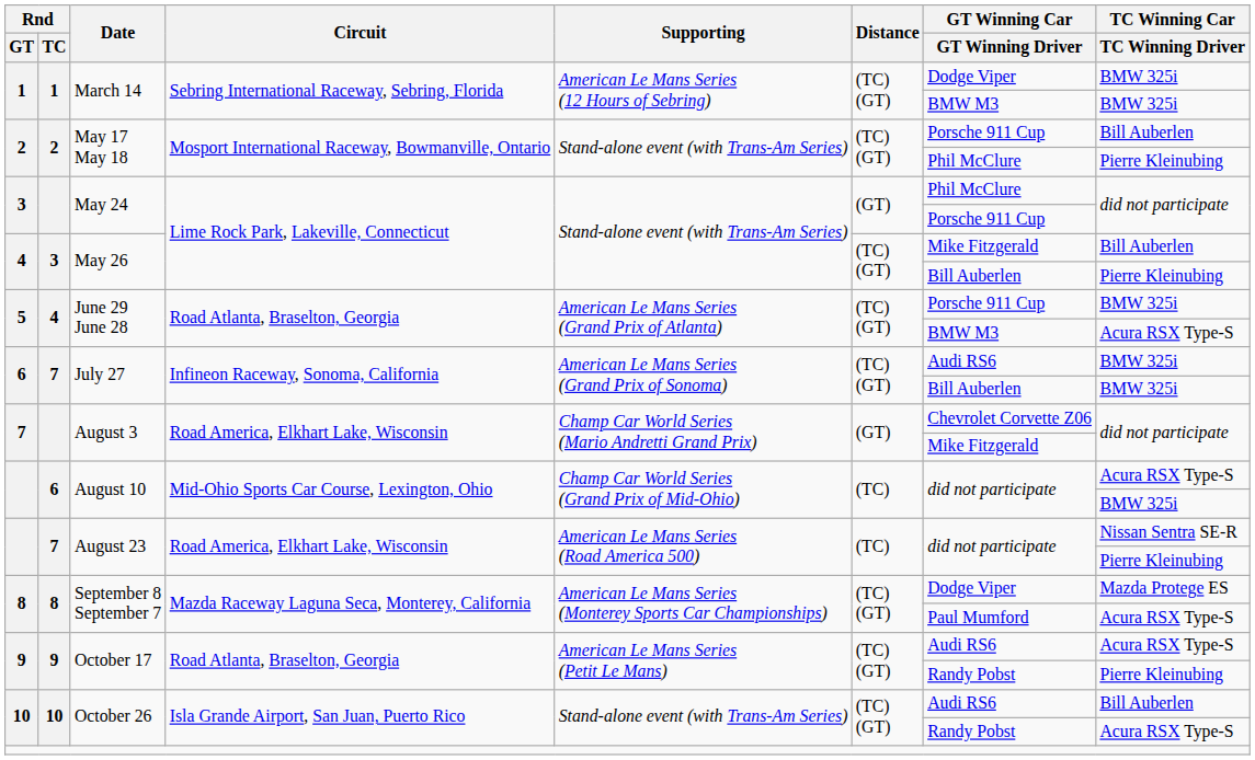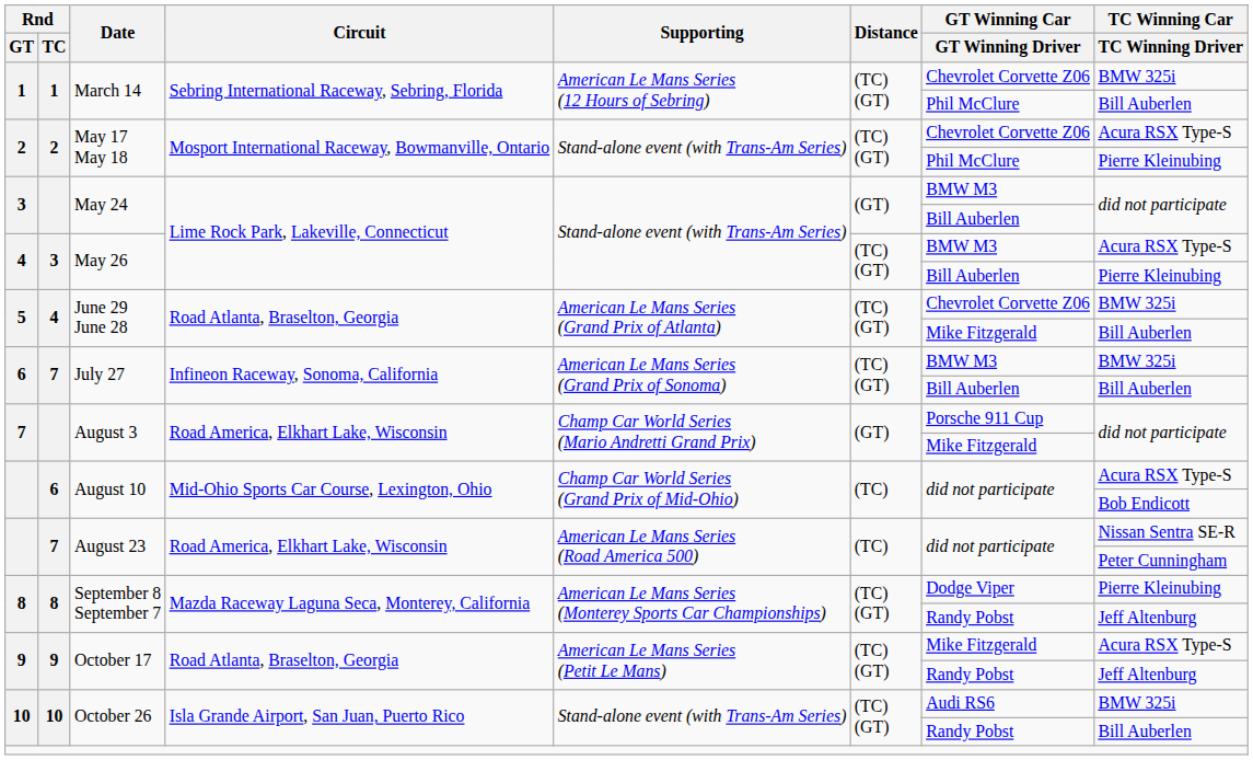row 3 | GT Winning Car / GT Winning Driver: Dodge Viper -> Chevrolet Corvette Z06
row 4 | GT Winning Car / GT Winning Driver: BMW M3 -> Phil McClure
row 4 | TC Winning Car / TC Winning Driver: BMW 325i -> Bill Auberlen
row 5 | GT Winning Car / GT Winning Driver: Porsche 911 Cup -> Chevrolet Corvette Z06
row 5 | TC Winning Car / TC Winning Driver: Bill Auberlen -> Acura RSX Type-S
row 7 | GT Winning Car / GT Winning Driver: Phil McClure -> BMW M3
row 8 | GT Winning Car / GT Winning Driver: Porsche 911 Cup -> Bill Auberlen
row 9 | GT Winning Car / GT Winning Driver: Mike Fitzgerald -> BMW M3
row 9 | TC Winning Car / TC Winning Driver: Bill Auberlen -> Acura RSX Type-S
row 11 | GT Winning Car / GT Winning Driver: Porsche 911 Cup -> Chevrolet Corvette Z06
row 12 | GT Winning Car / GT Winning Driver: BMW M3 -> Mike Fitzgerald
row 12 | TC Winning Car / TC Winning Driver: Acura RSX Type-S -> Bill Auberlen
row 13 | GT Winning Car / GT Winning Driver: Audi RS6 -> BMW M3
row 14 | TC Winning Car / TC Winning Driver: BMW 325i -> Bill Auberlen
row 15 | GT Winning Car / GT Winning Driver: Chevrolet Corvette Z06 -> Porsche 911 Cup
row 18 | TC Winning Car / TC Winning Driver: BMW 325i -> Bob Endicott
row 20 | TC Winning Car / TC Winning Driver: Pierre Kleinubing -> Peter Cunningham
row 21 | TC Winning Car / TC Winning Driver: Mazda Protege ES -> Pierre Kleinubing
row 22 | GT Winning Car / GT Winning Driver: Paul Mumford -> Randy Pobst
row 22 | TC Winning Car / TC Winning Driver: Acura RSX Type-S -> Jeff Altenburg
row 23 | GT Winning Car / GT Winning Driver: Audi RS6 -> Mike Fitzgerald
row 24 | TC Winning Car / TC Winning Driver: Pierre Kleinubing -> Jeff Altenburg
row 25 | TC Winning Car / TC Winning Driver: Bill Auberlen -> BMW 325i
row 26 | TC Winning Car / TC Winning Driver: Acura RSX Type-S -> Bill Auberlen
